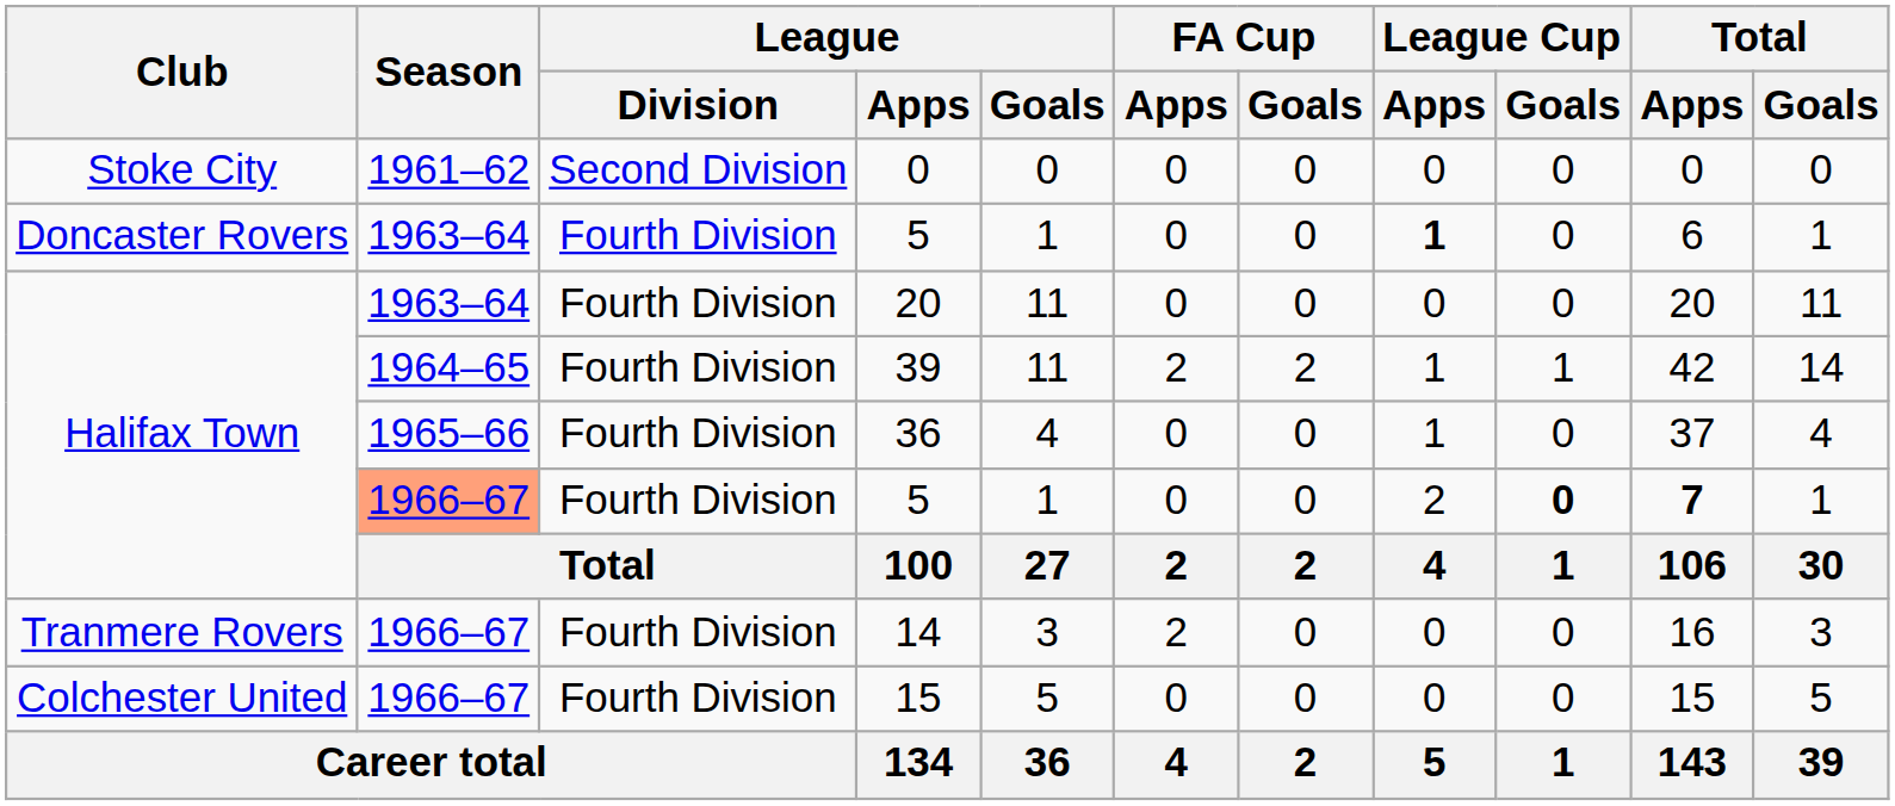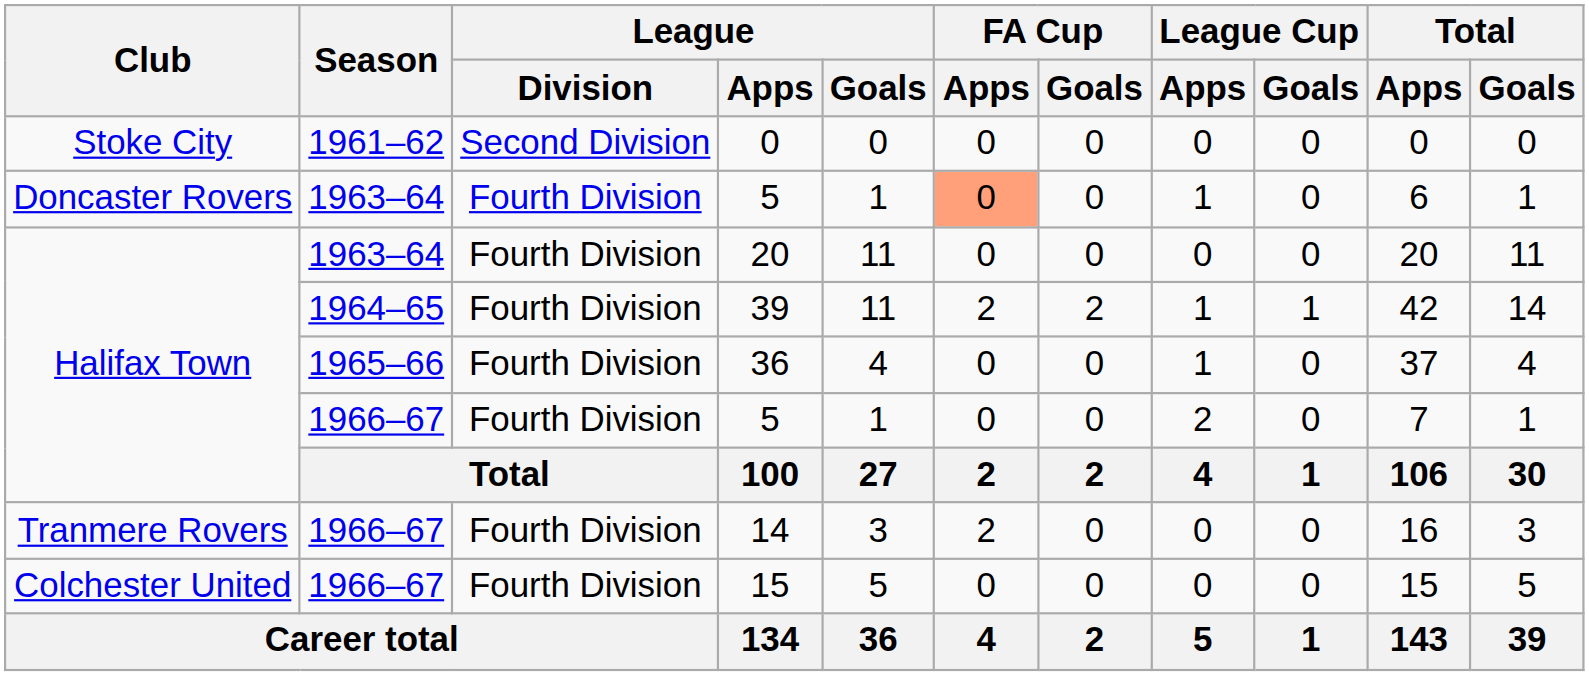Doncaster Rovers / 5 | FA Cup / Apps: no background -> lightsalmon background
Doncaster Rovers / 5 | League Cup / Apps: bold -> normal
Halifax Town / 5 | Season: lightsalmon background -> no background
Halifax Town / 5 | League Cup / Goals: bold -> normal
Halifax Town / 5 | Total / Apps: bold -> normal
